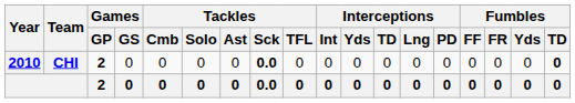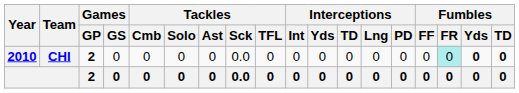CHI | Tackles / Sck: bold -> normal
CHI | Fumbles / FR: no background -> paleturquoise background
CHI | Fumbles / Yds: normal -> bold
